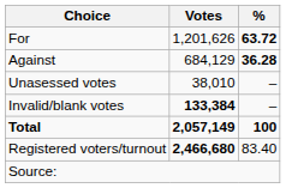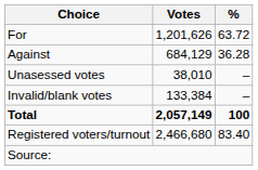For | %: bold -> normal
Against | %: bold -> normal
Invalid/blank votes | Votes: bold -> normal
Registered voters/turnout | Votes: bold -> normal
